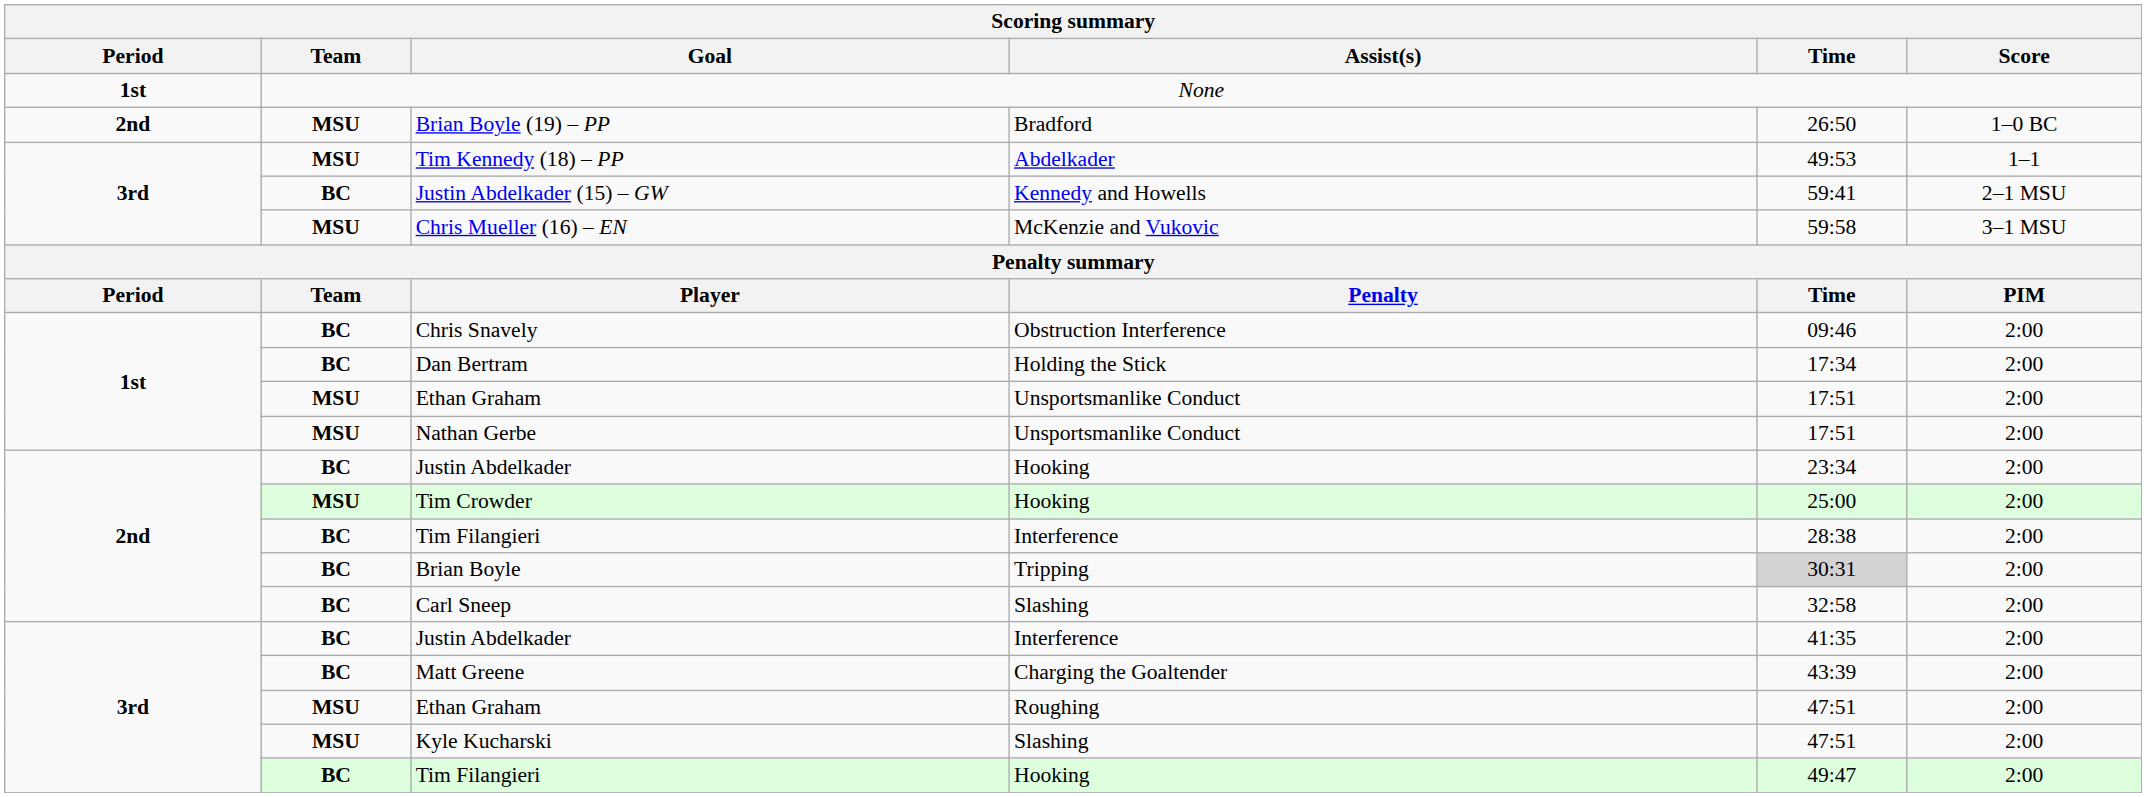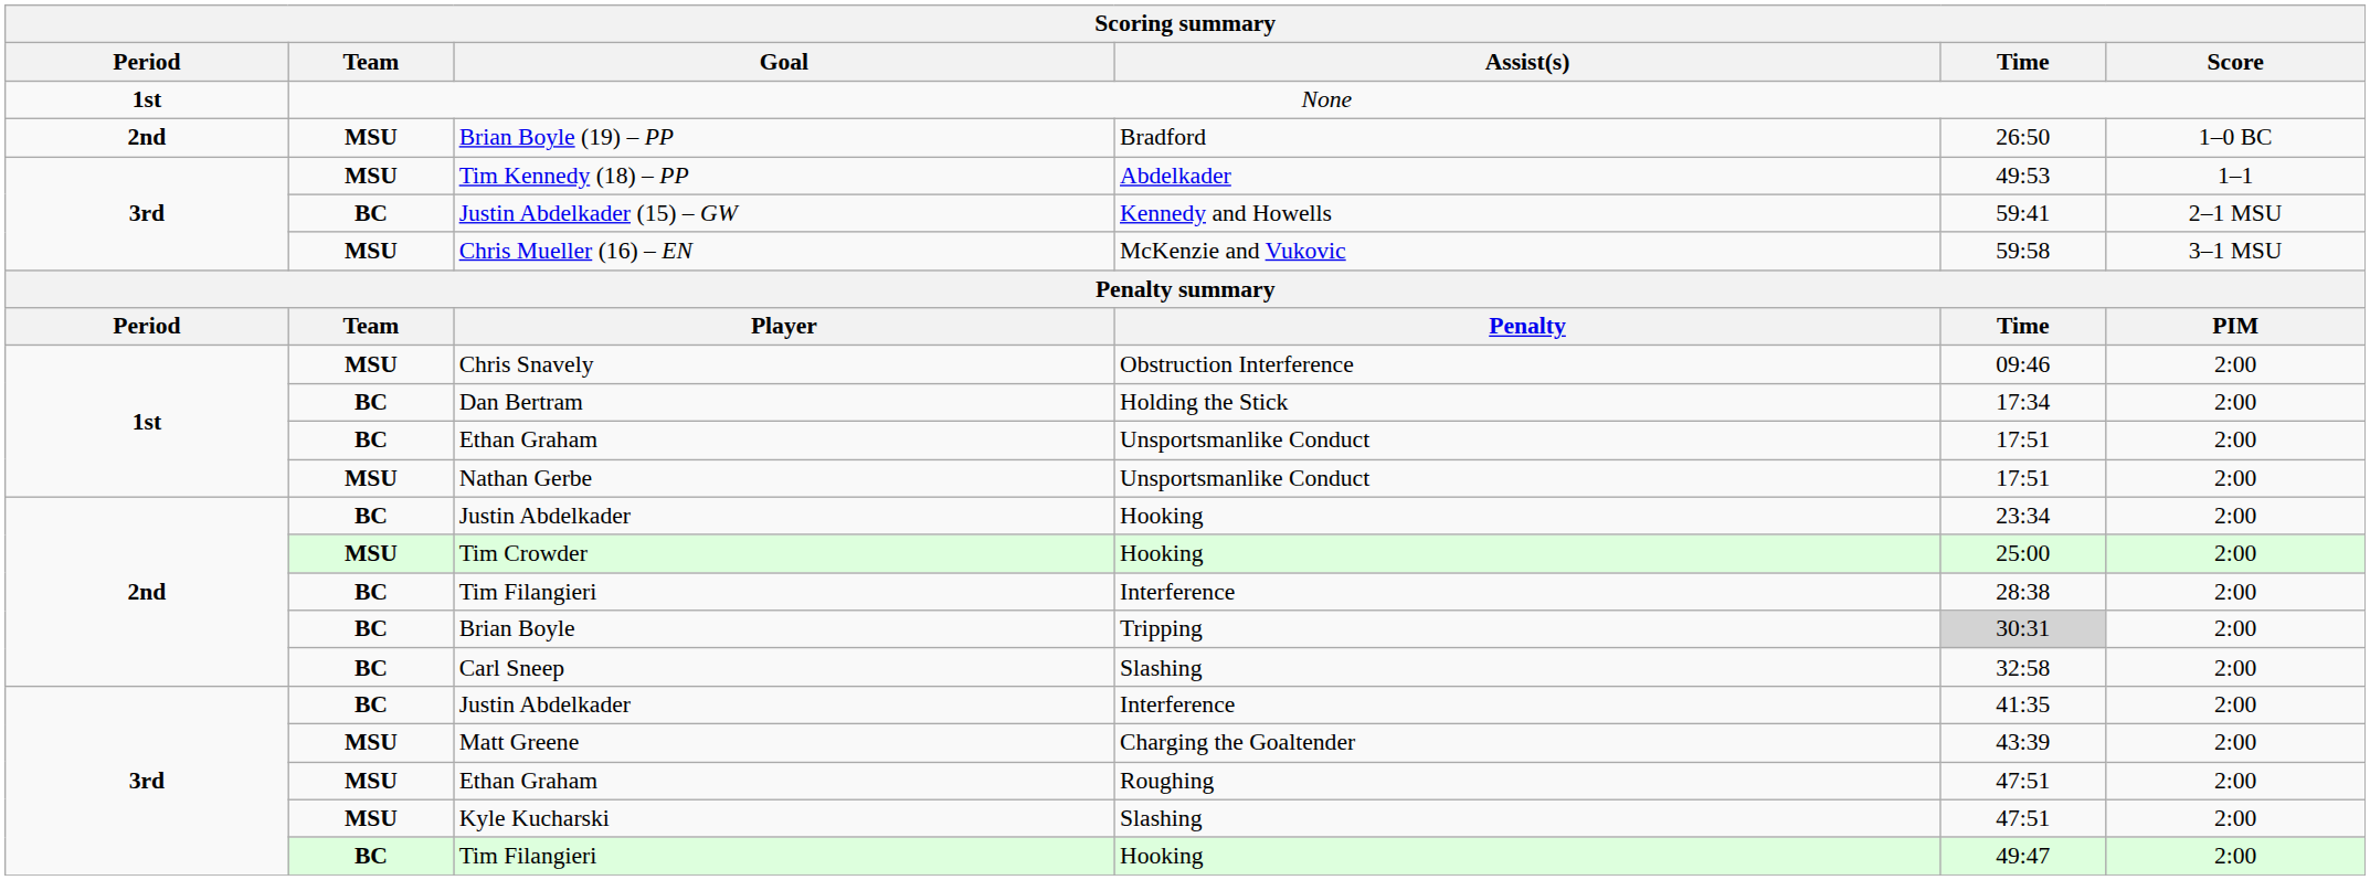Chris Snavely | Team: BC -> MSU
Ethan Graham / Unsportsmanlike Conduct | Team: MSU -> BC
Matt Greene | Team: BC -> MSU
